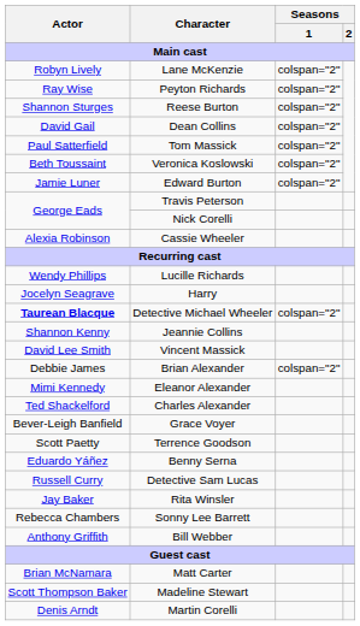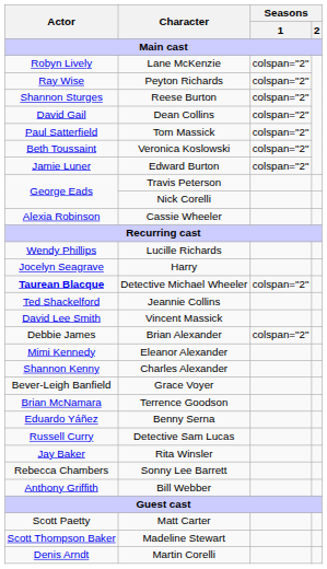Jeannie Collins | Actor / Main cast: Shannon Kenny -> Ted Shackelford
Charles Alexander | Actor / Main cast: Ted Shackelford -> Shannon Kenny
Terrence Goodson | Actor / Main cast: Scott Paetty -> Brian McNamara
Matt Carter | Actor / Main cast: Brian McNamara -> Scott Paetty
